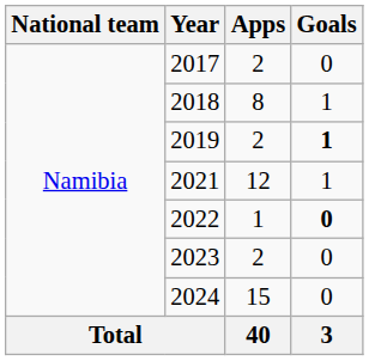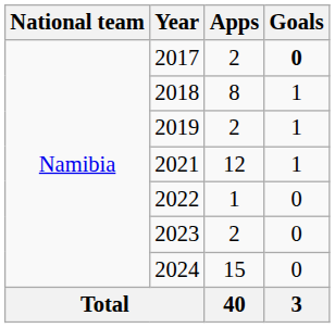2017 | Goals: normal -> bold
2019 | Goals: bold -> normal
2022 | Goals: bold -> normal
